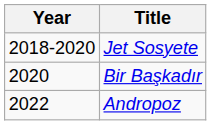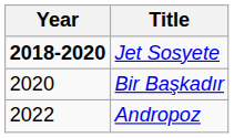Jet Sosyete | Year: normal -> bold
